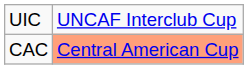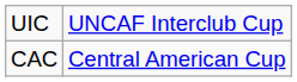CAC | column 2: lightsalmon background -> no background
